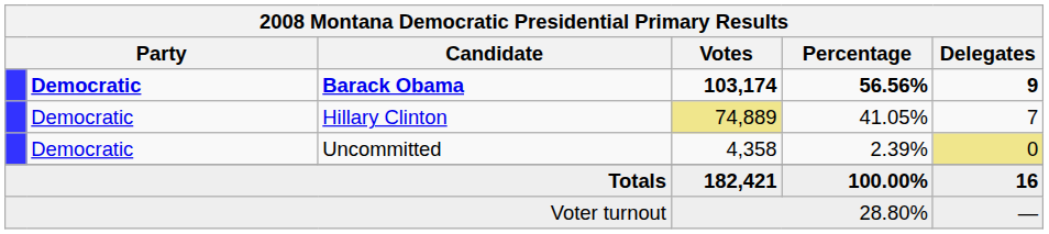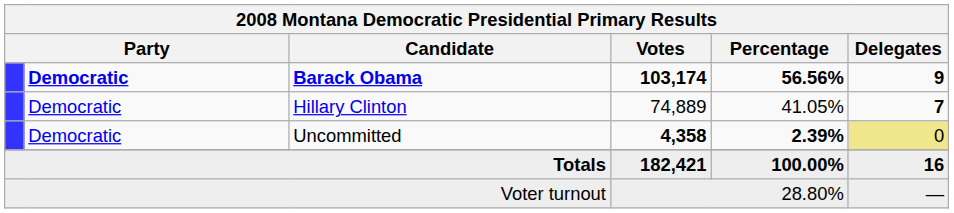Hillary Clinton | Votes: khaki background -> no background
Hillary Clinton | Delegates: normal -> bold
Uncommitted | Votes: normal -> bold
Uncommitted | Percentage: normal -> bold
